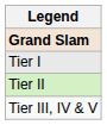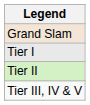row 2 | column 1: bold -> normal
